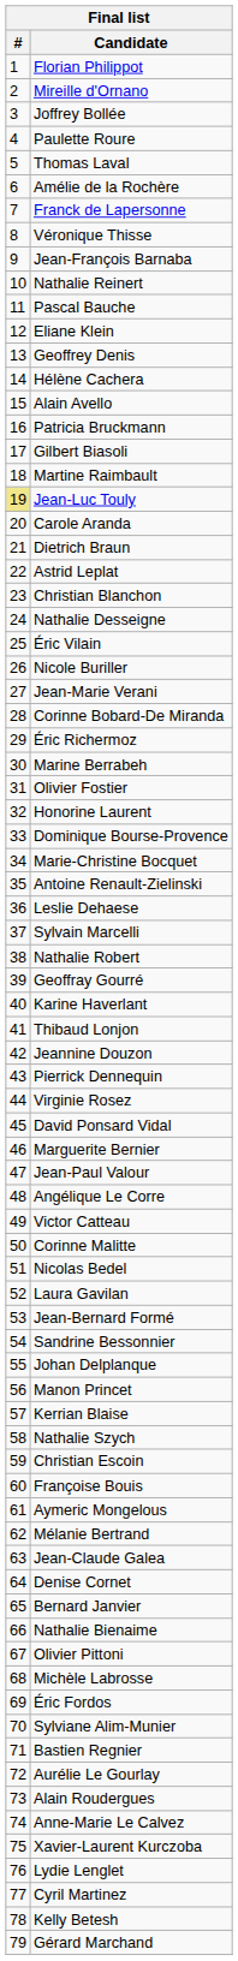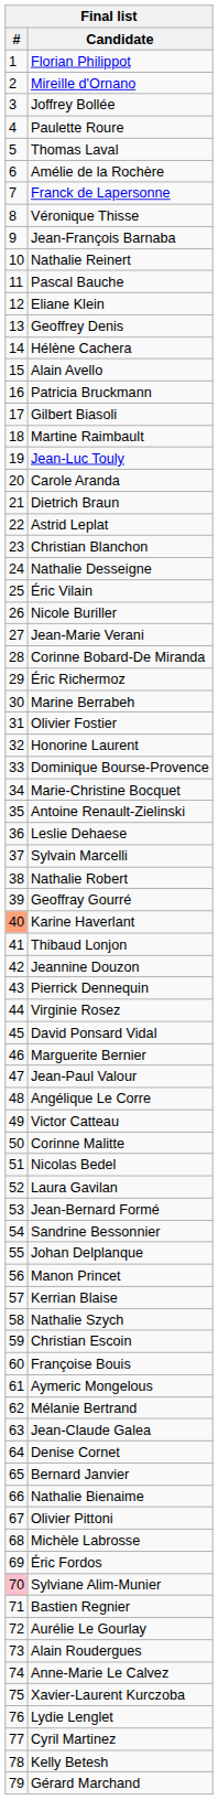Jean-Luc Touly | #: khaki background -> no background
Karine Haverlant | #: no background -> lightsalmon background
Sylviane Alim-Munier | #: no background -> pink background
